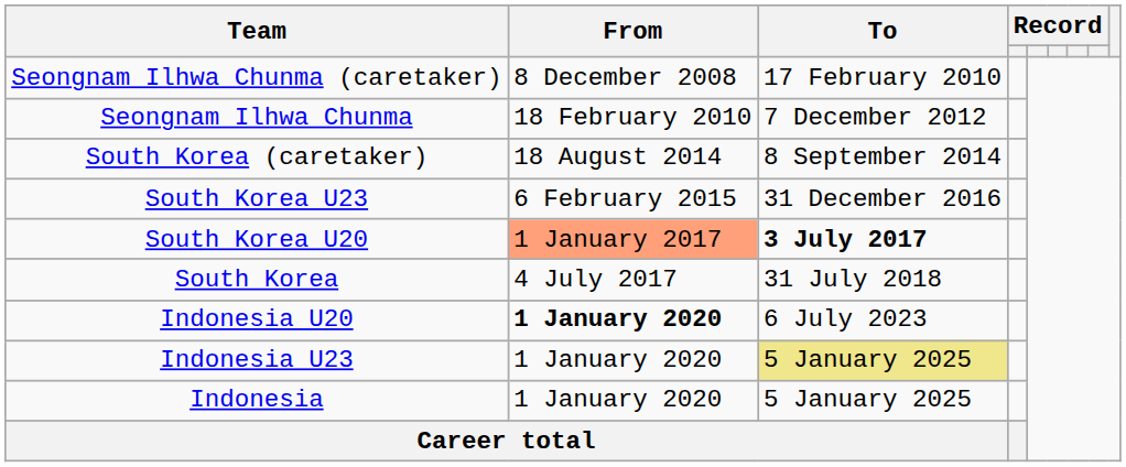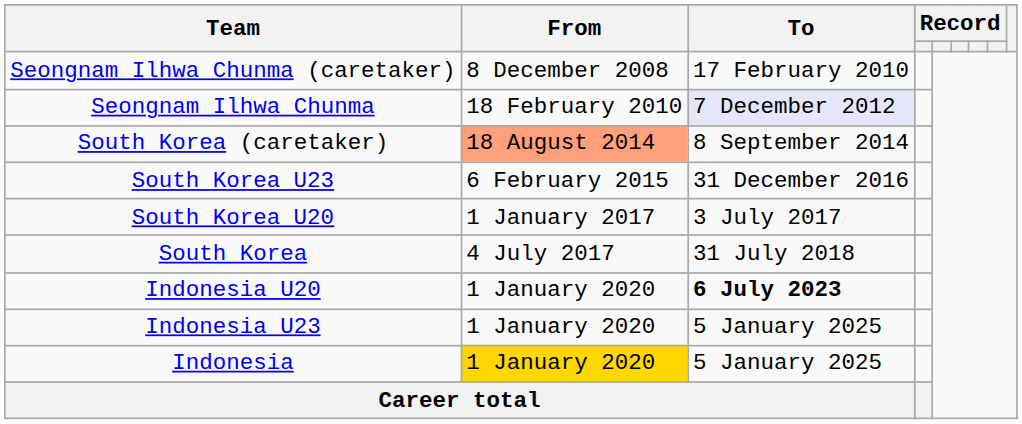Seongnam Ilhwa Chunma | To: no background -> lavender background
South Korea (caretaker) | From: no background -> lightsalmon background
South Korea U20 | From: lightsalmon background -> no background
South Korea U20 | To: bold -> normal
Indonesia U20 | From: bold -> normal
Indonesia U20 | To: normal -> bold
Indonesia U23 | To: khaki background -> no background
Indonesia | From: no background -> gold background
